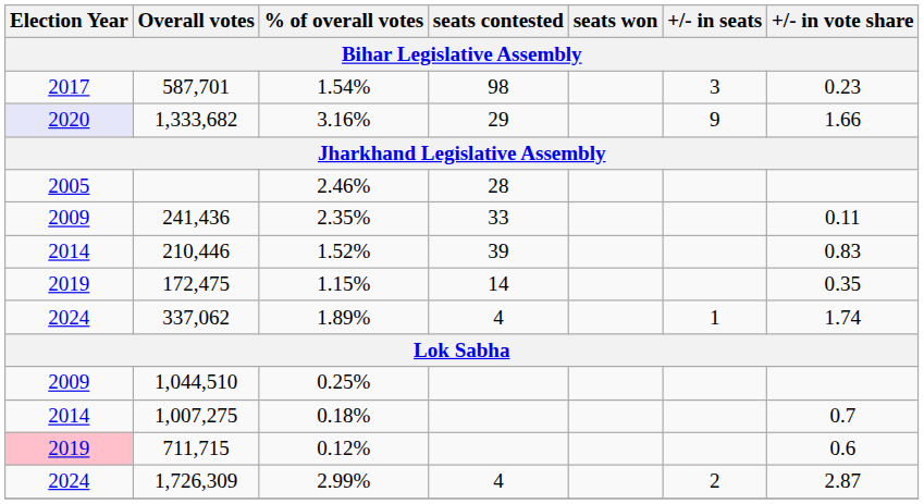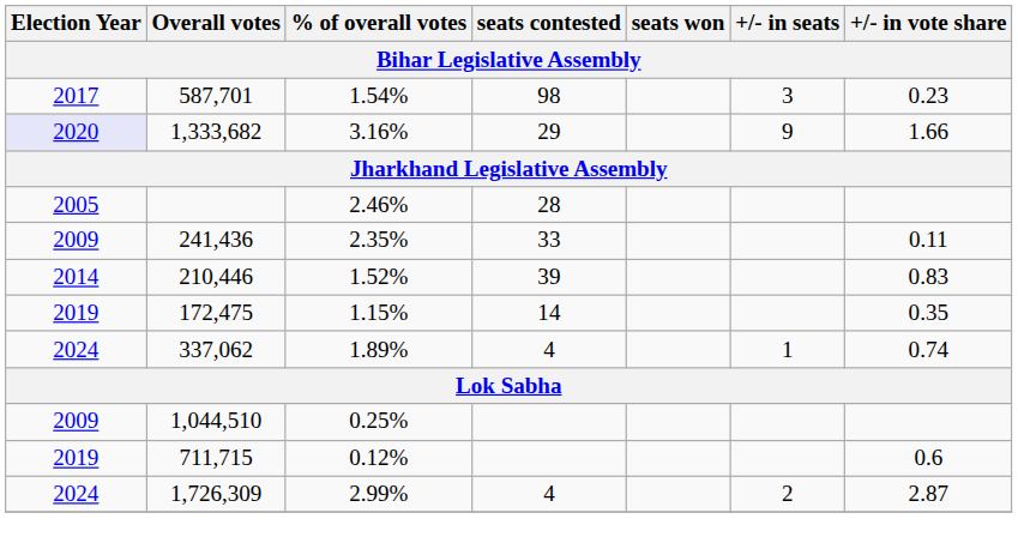337,062 | +/- in vote share: 1.74 -> 0.74
- row: 2014 | 1,007,275 | 0.18% | 0.7
711,715 | Election Year: pink background -> no background
